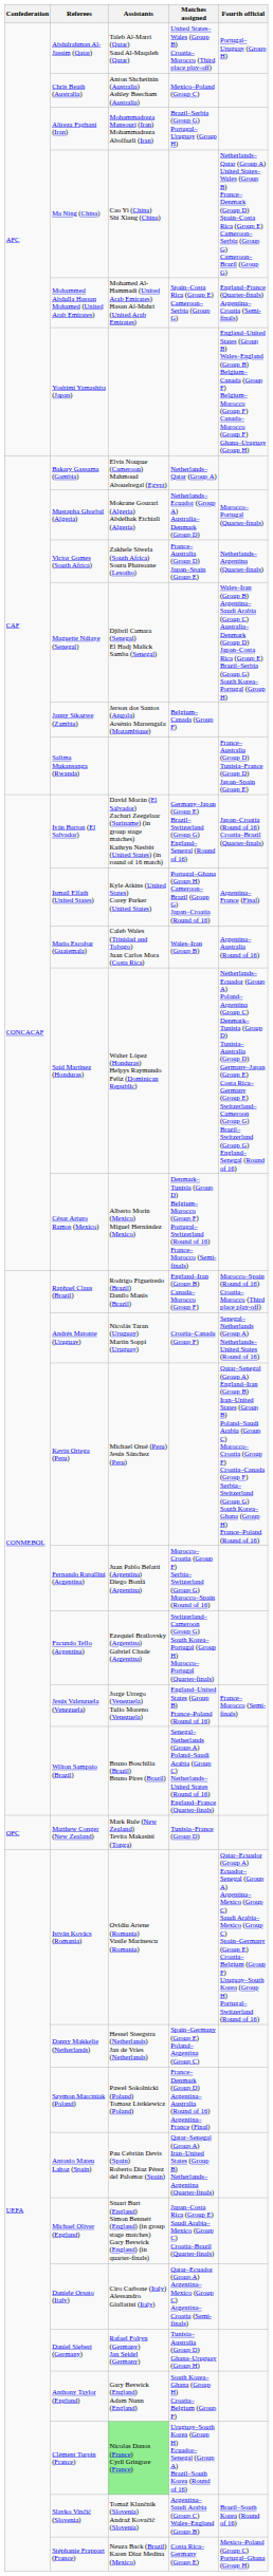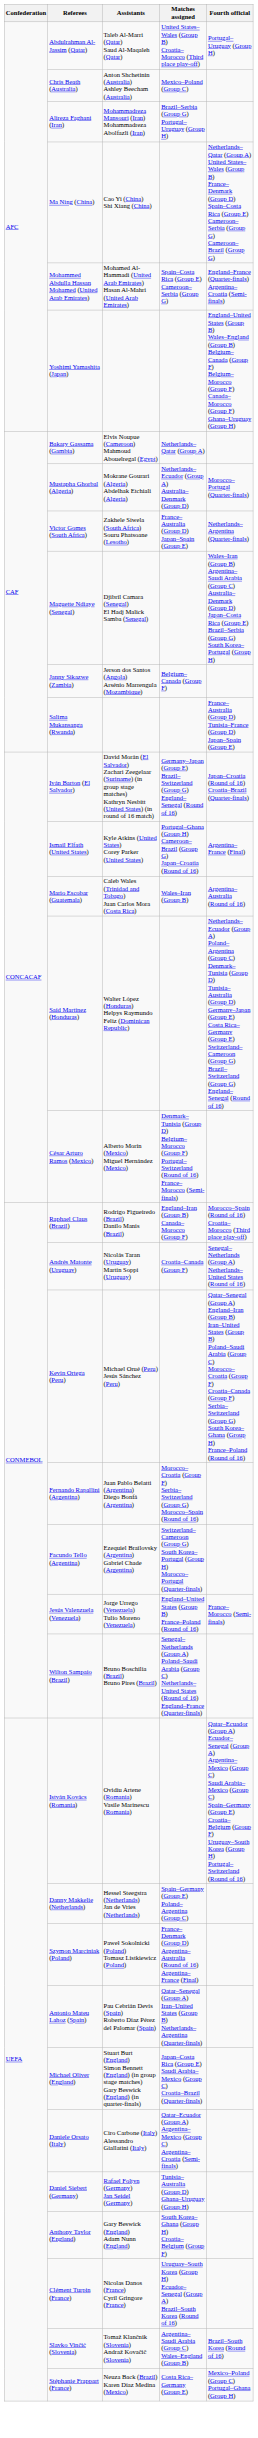- row: OFC | Matthew Conger (New Zealand) | Mark Rule (New Zealand) Tevita Makasini (Tonga) | Tunisia–France (Group D)
Clément Turpin (France) | Assistants: lightgreen background -> no background
